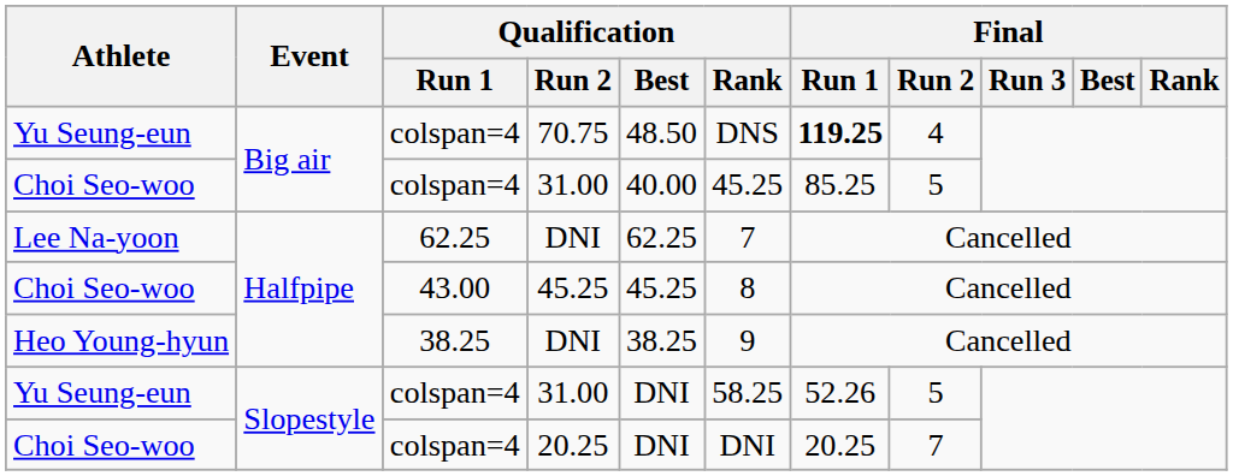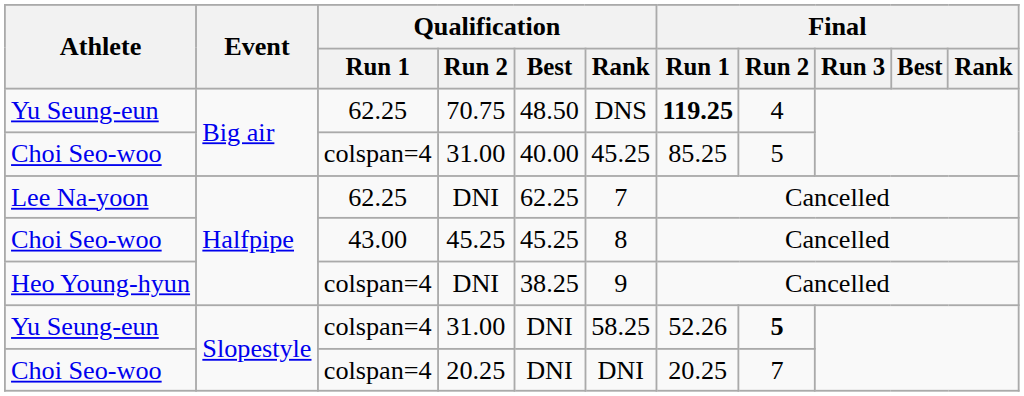70.75 | Qualification / Run 1: colspan=4 -> 62.25
Heo Young-hyun / DNI | Qualification / Run 1: 38.25 -> colspan=4
Yu Seung-eun / 31.00 | Final / Run 2: normal -> bold
